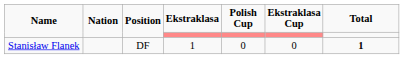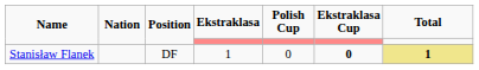Stanisław Flanek | Ekstraklasa Cup: normal -> bold
Stanisław Flanek | Total: no background -> khaki background
